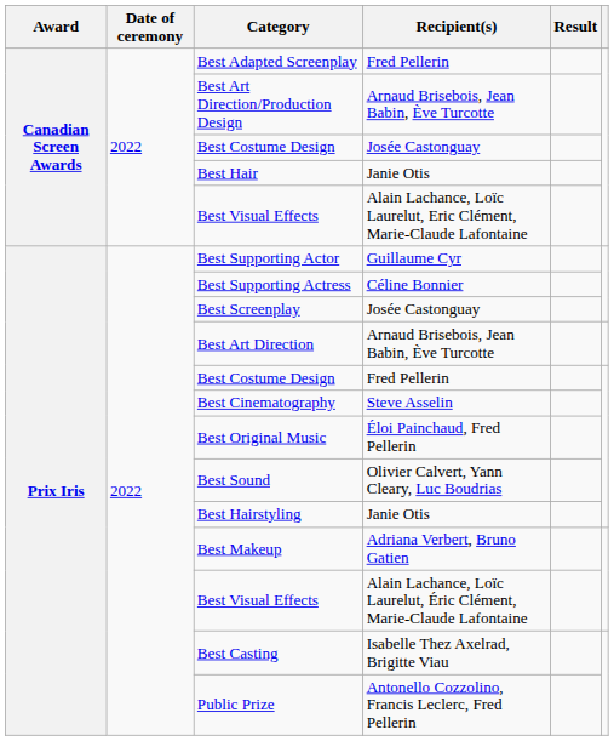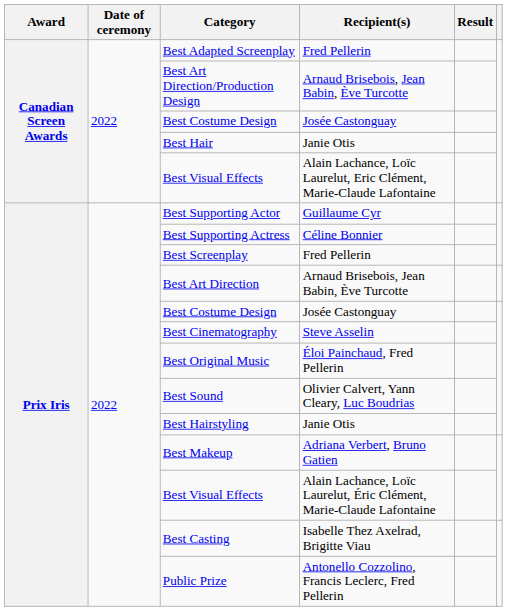Best Screenplay | Recipient(s): Josée Castonguay -> Fred Pellerin
Prix Iris / Best Costume Design | Recipient(s): Fred Pellerin -> Josée Castonguay
